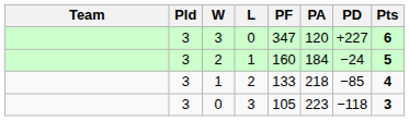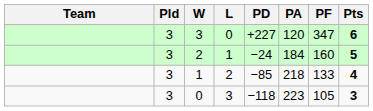columns swapped: PF <-> PD
